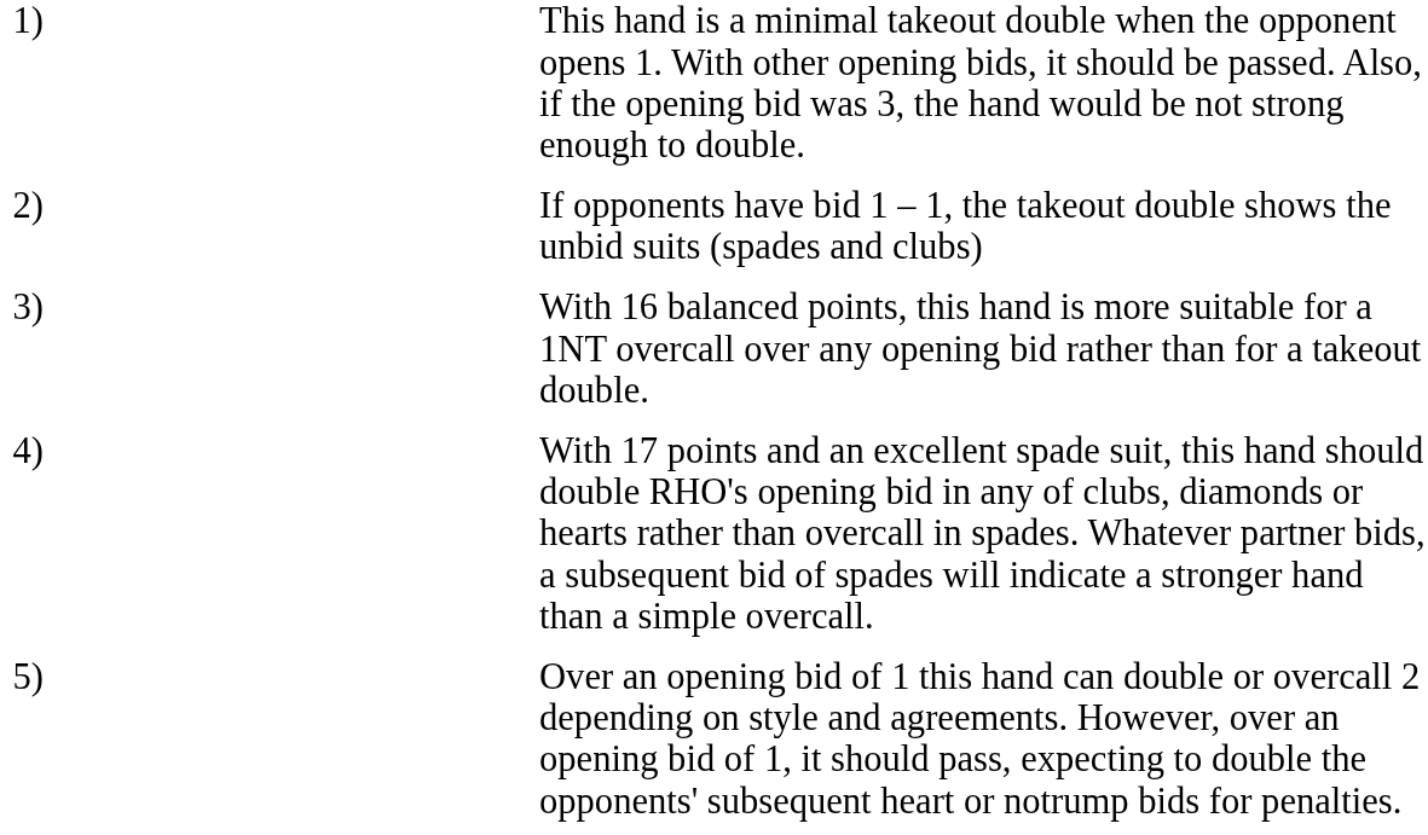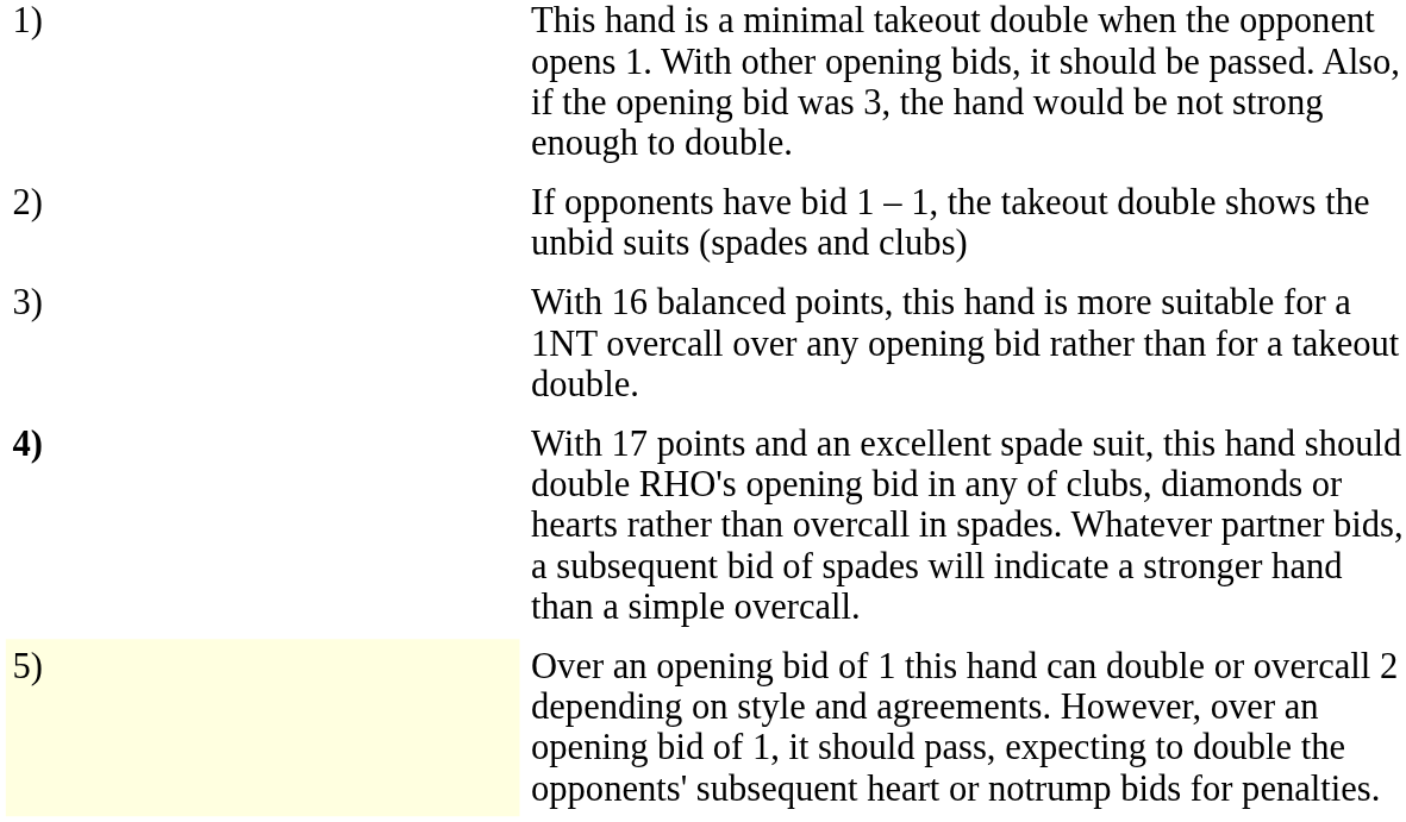row 4 | column 1: normal -> bold
row 5 | column 1: no background -> lightyellow background
